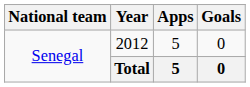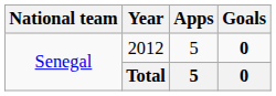Senegal / 2012 | Goals: normal -> bold
